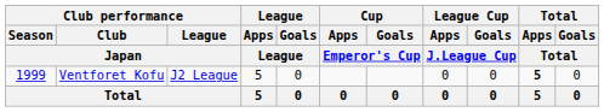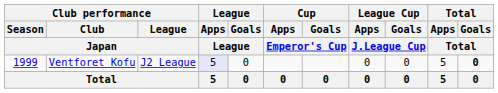Ventforet Kofu | League / Apps / League: no background -> lavender background
Ventforet Kofu | Total / Apps / Total: bold -> normal
Ventforet Kofu | Total / Goals / Total: normal -> bold
